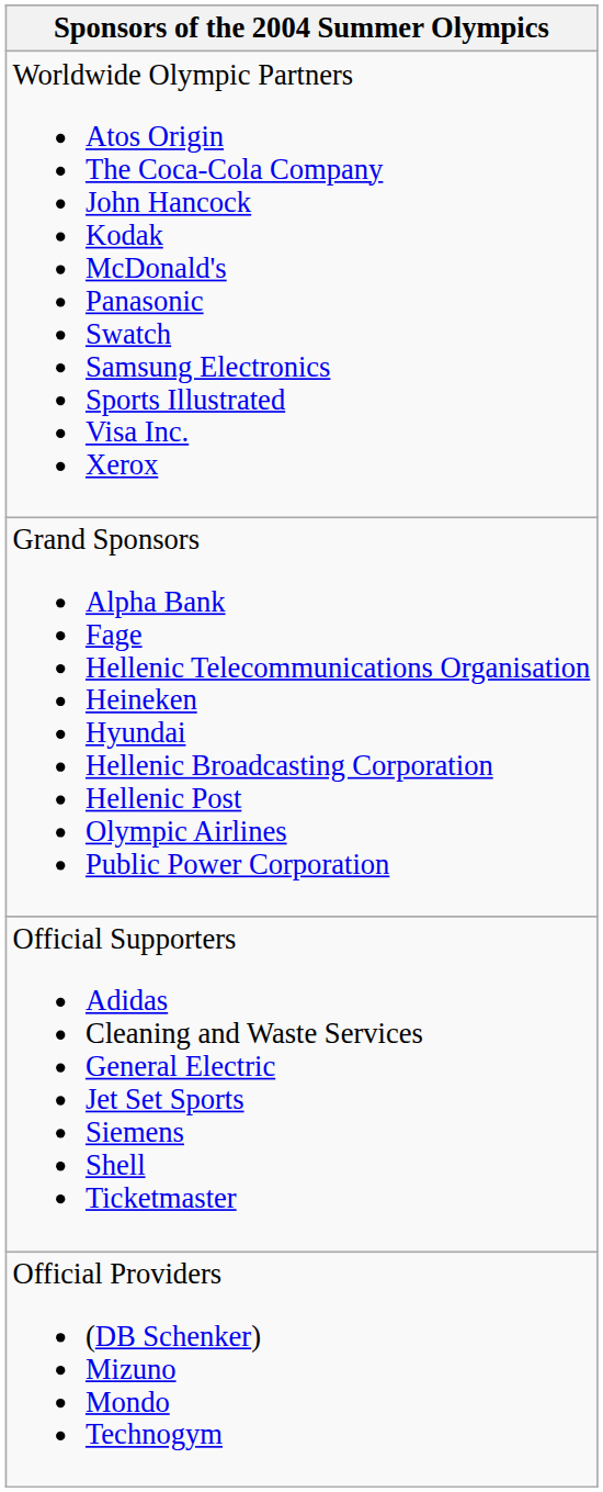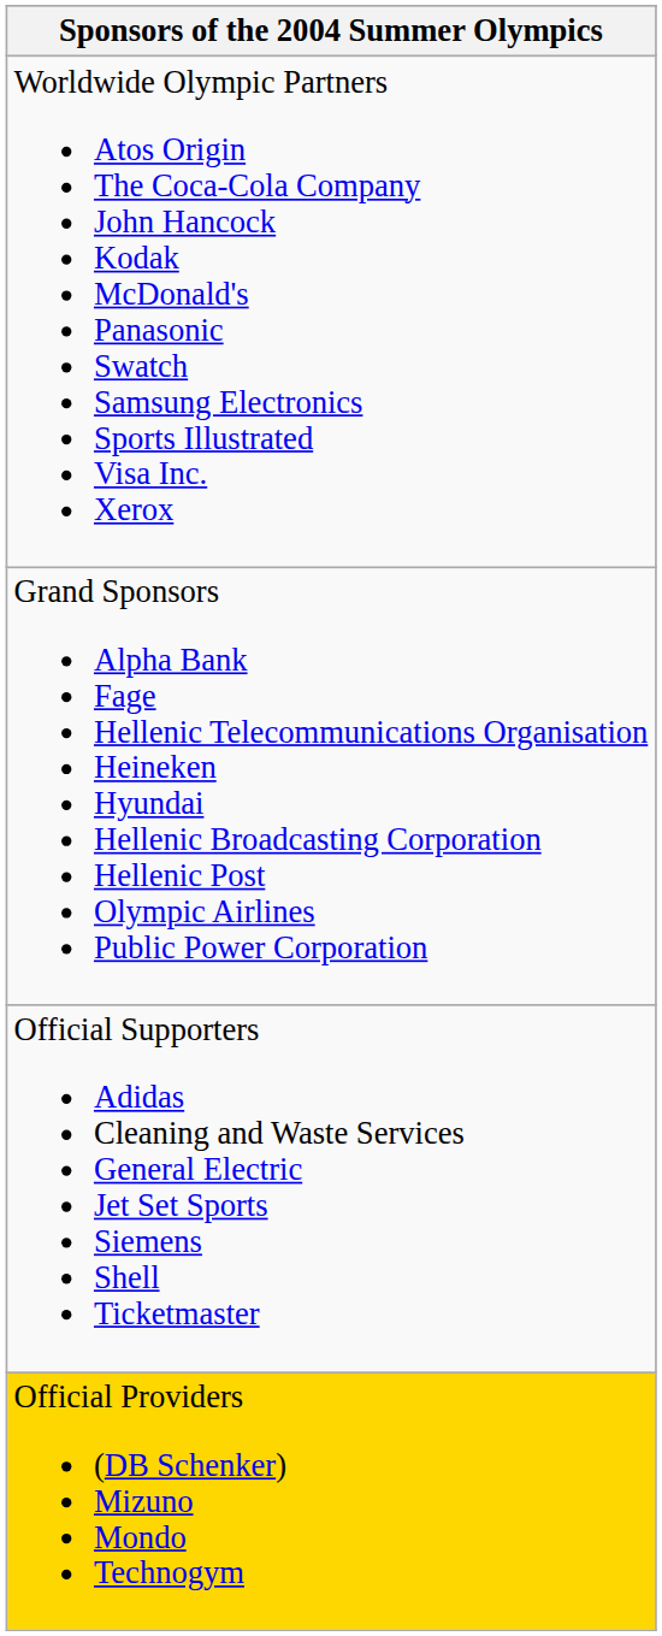row 5 | column 1: no background -> gold background
